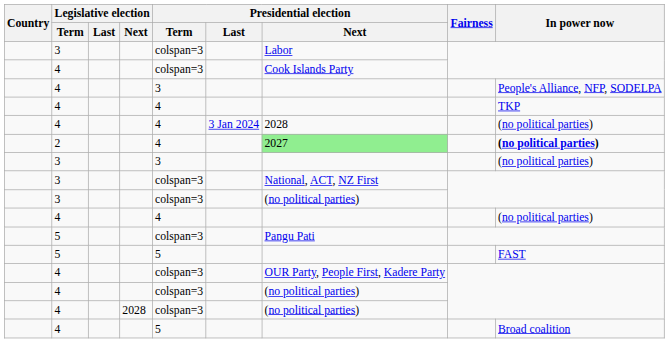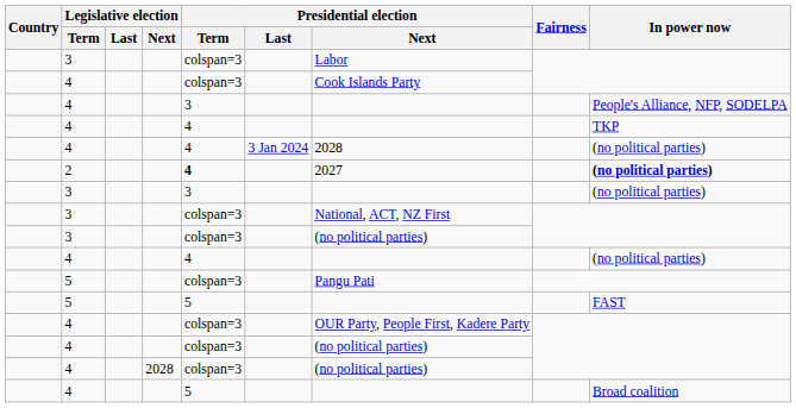2 | Presidential election / Term: normal -> bold
2 | Presidential election / Next: lightgreen background -> no background
